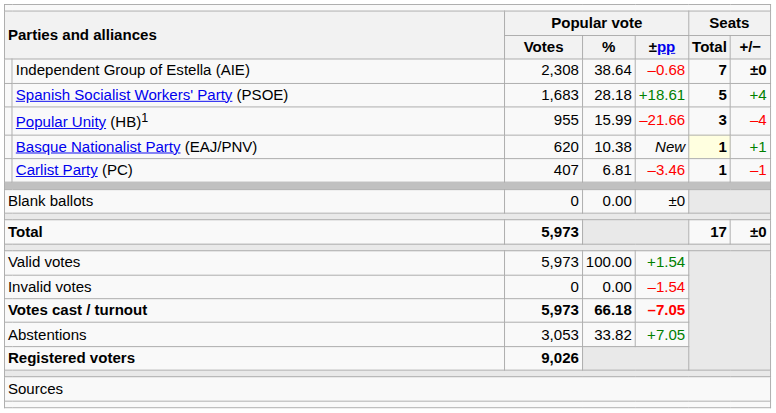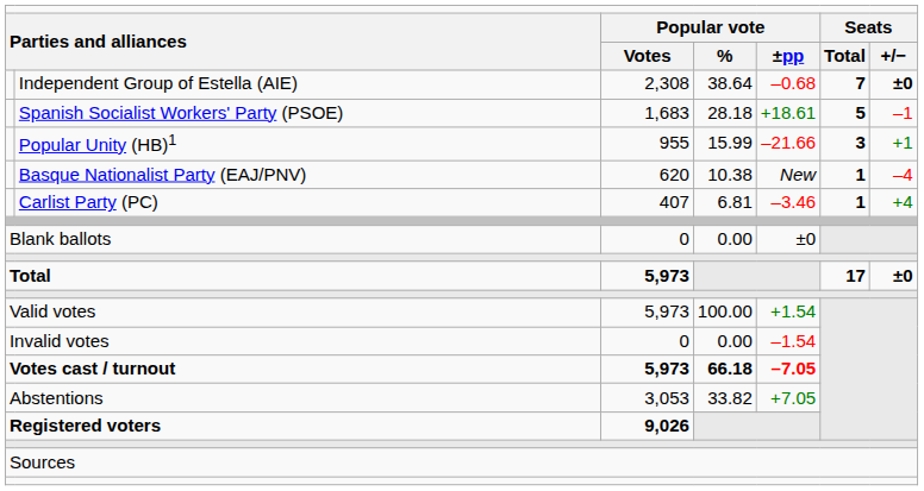Spanish Socialist Workers' Party (PSOE) | column 7: +4 -> –1
Popular Unity (HB)1 | column 7: –4 -> +1
Basque Nationalist Party (EAJ/PNV) | column 6: lightyellow background -> no background
Basque Nationalist Party (EAJ/PNV) | column 7: +1 -> –4
Carlist Party (PC) | column 7: –1 -> +4
